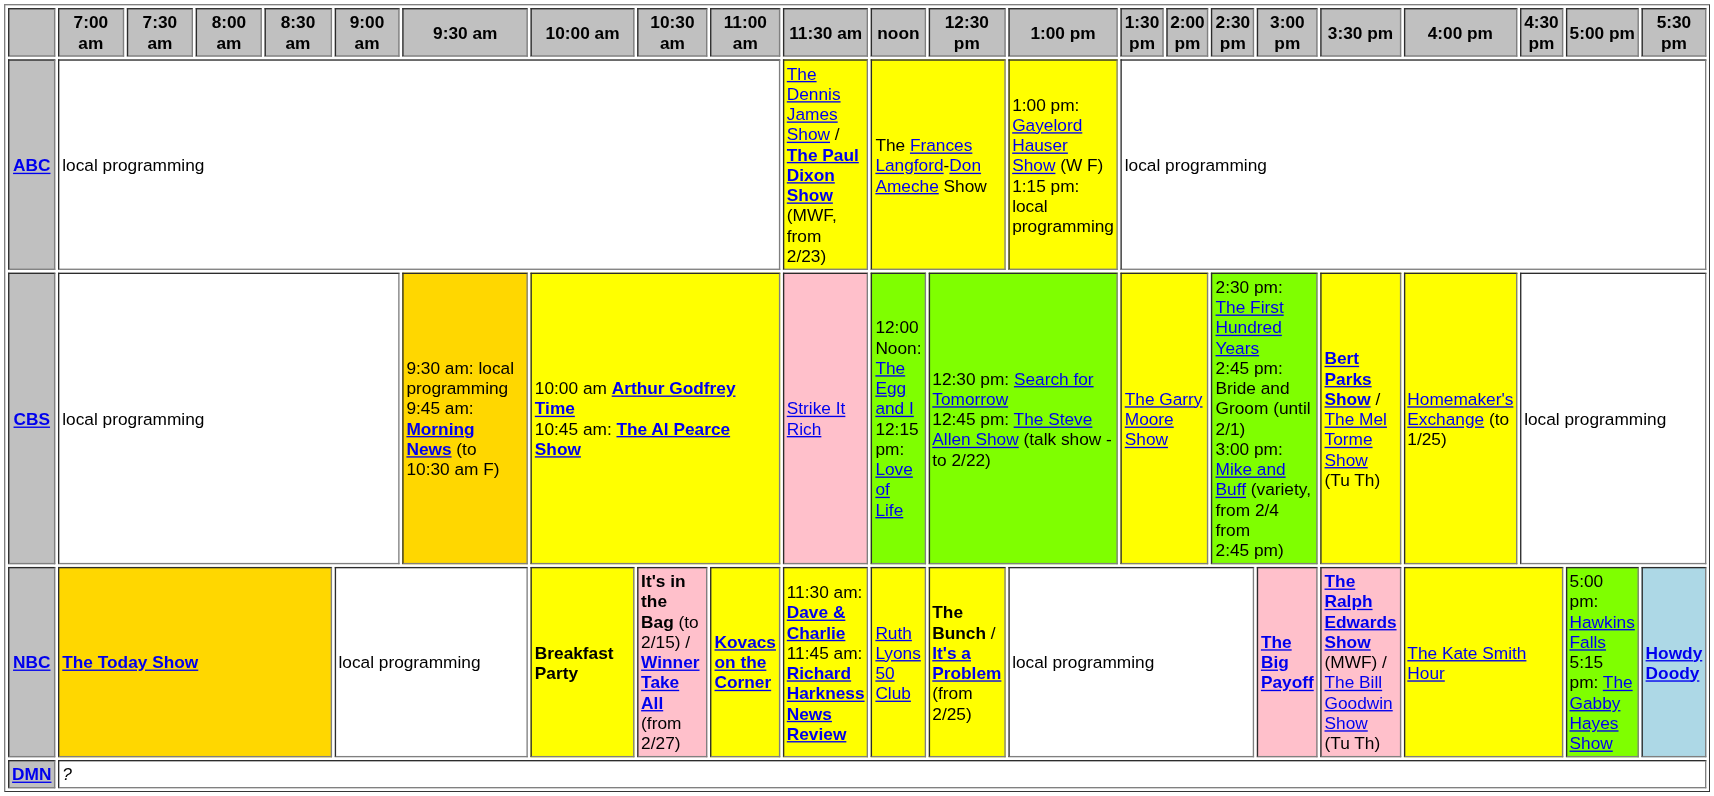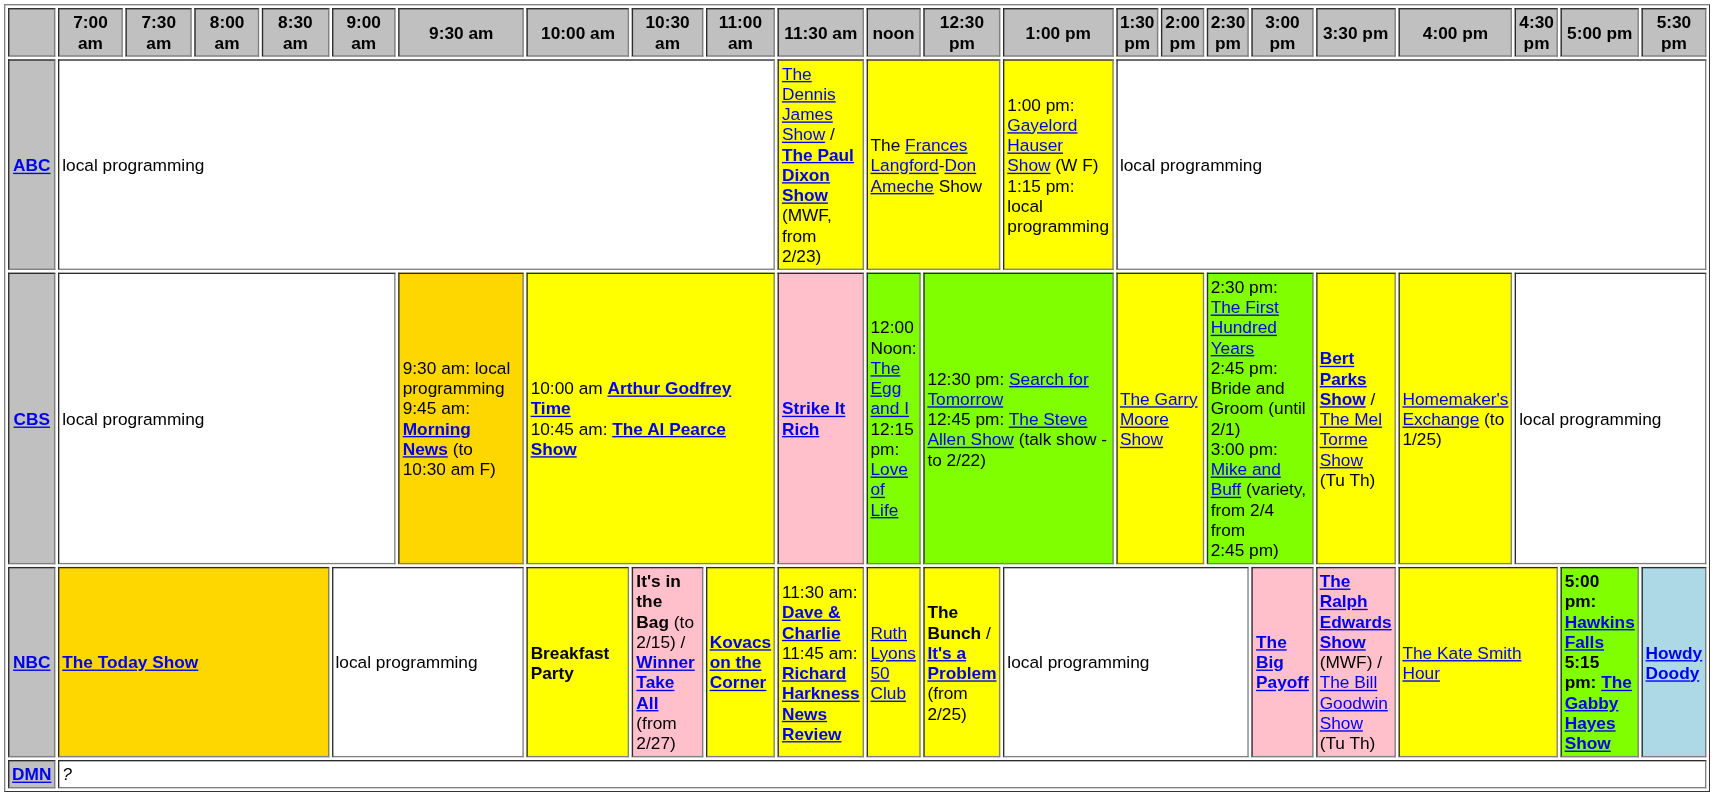CBS | 11:30 am: normal -> bold
NBC | 5:00 pm: normal -> bold
